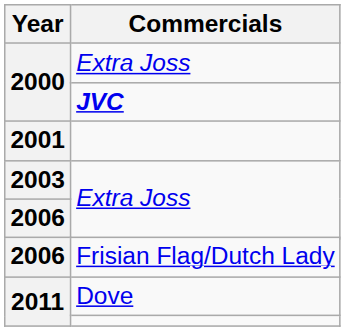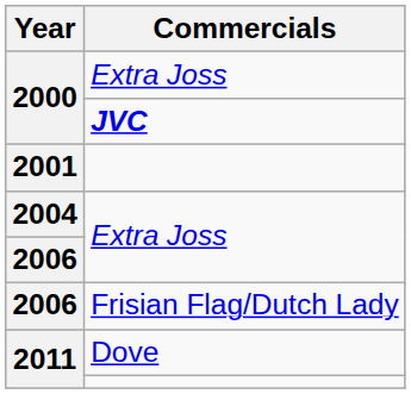row 5 | Year: 2003 -> 2004
